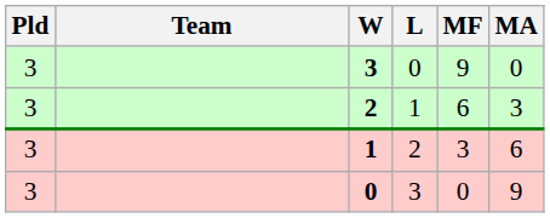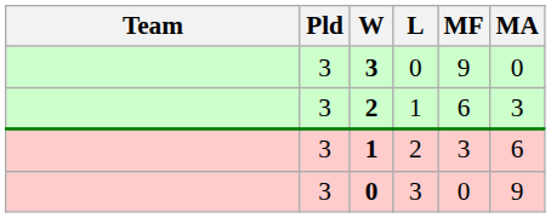columns swapped: Team <-> Pld
